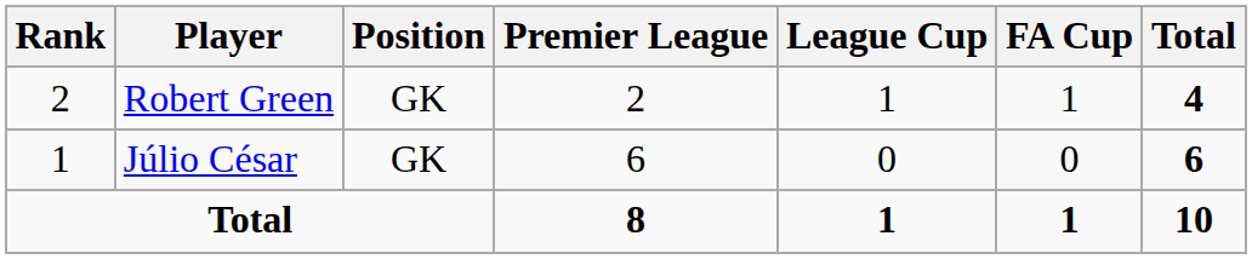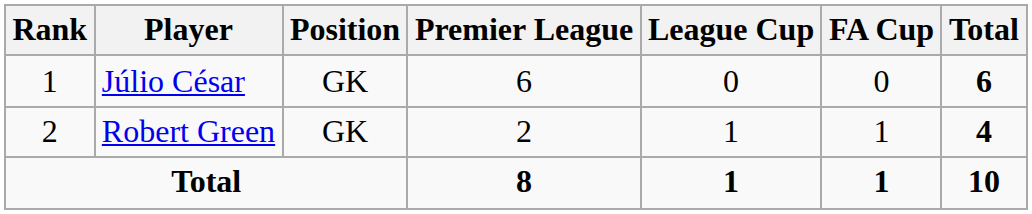rows swapped: Júlio César <-> Robert Green
